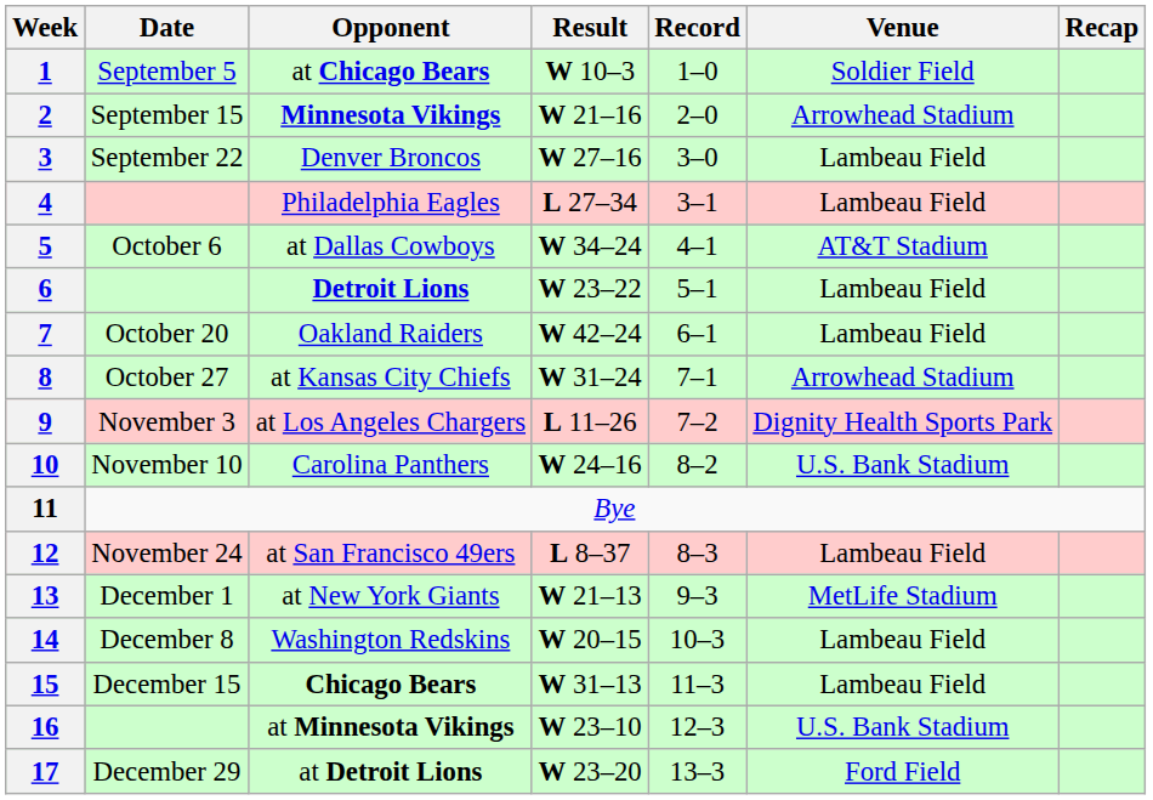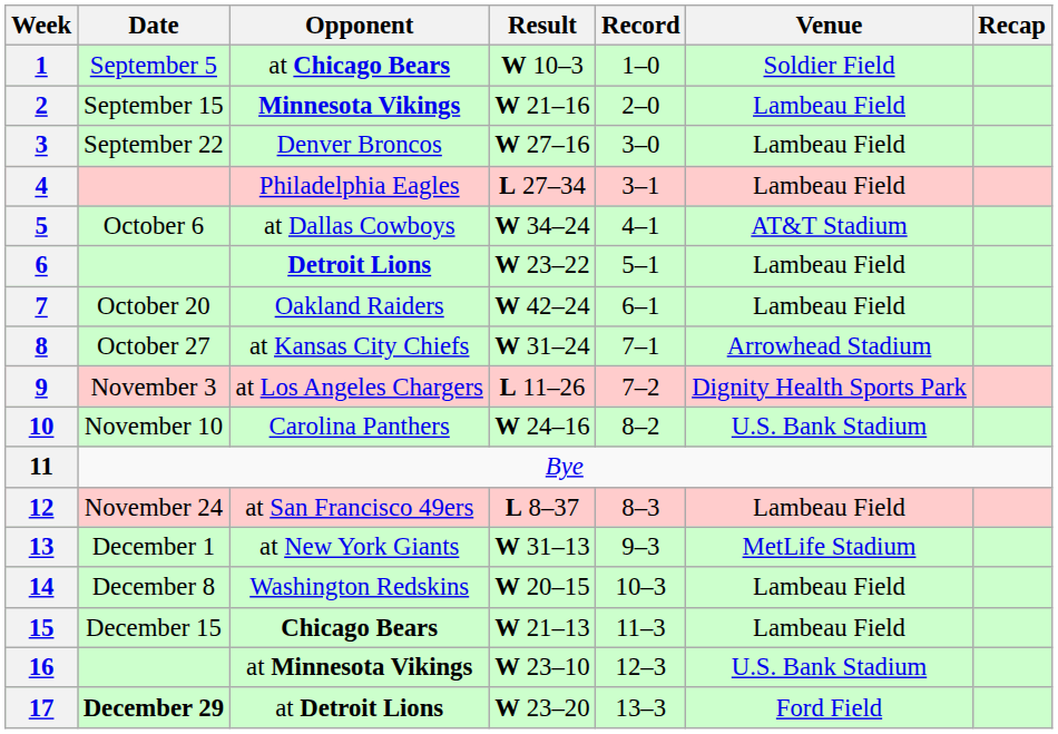2 | Venue: Arrowhead Stadium -> Lambeau Field
13 | Result: W 21–13 -> W 31–13
15 | Result: W 31–13 -> W 21–13
17 | Date: normal -> bold
